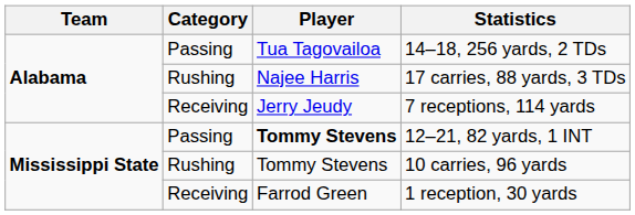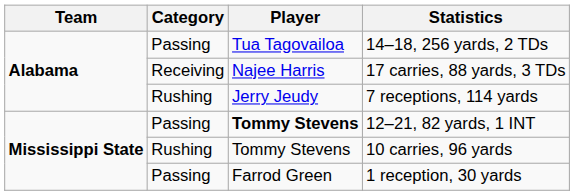17 carries, 88 yards, 3 TDs | Category: Rushing -> Receiving
7 receptions, 114 yards | Category: Receiving -> Rushing
1 reception, 30 yards | Category: Receiving -> Passing
